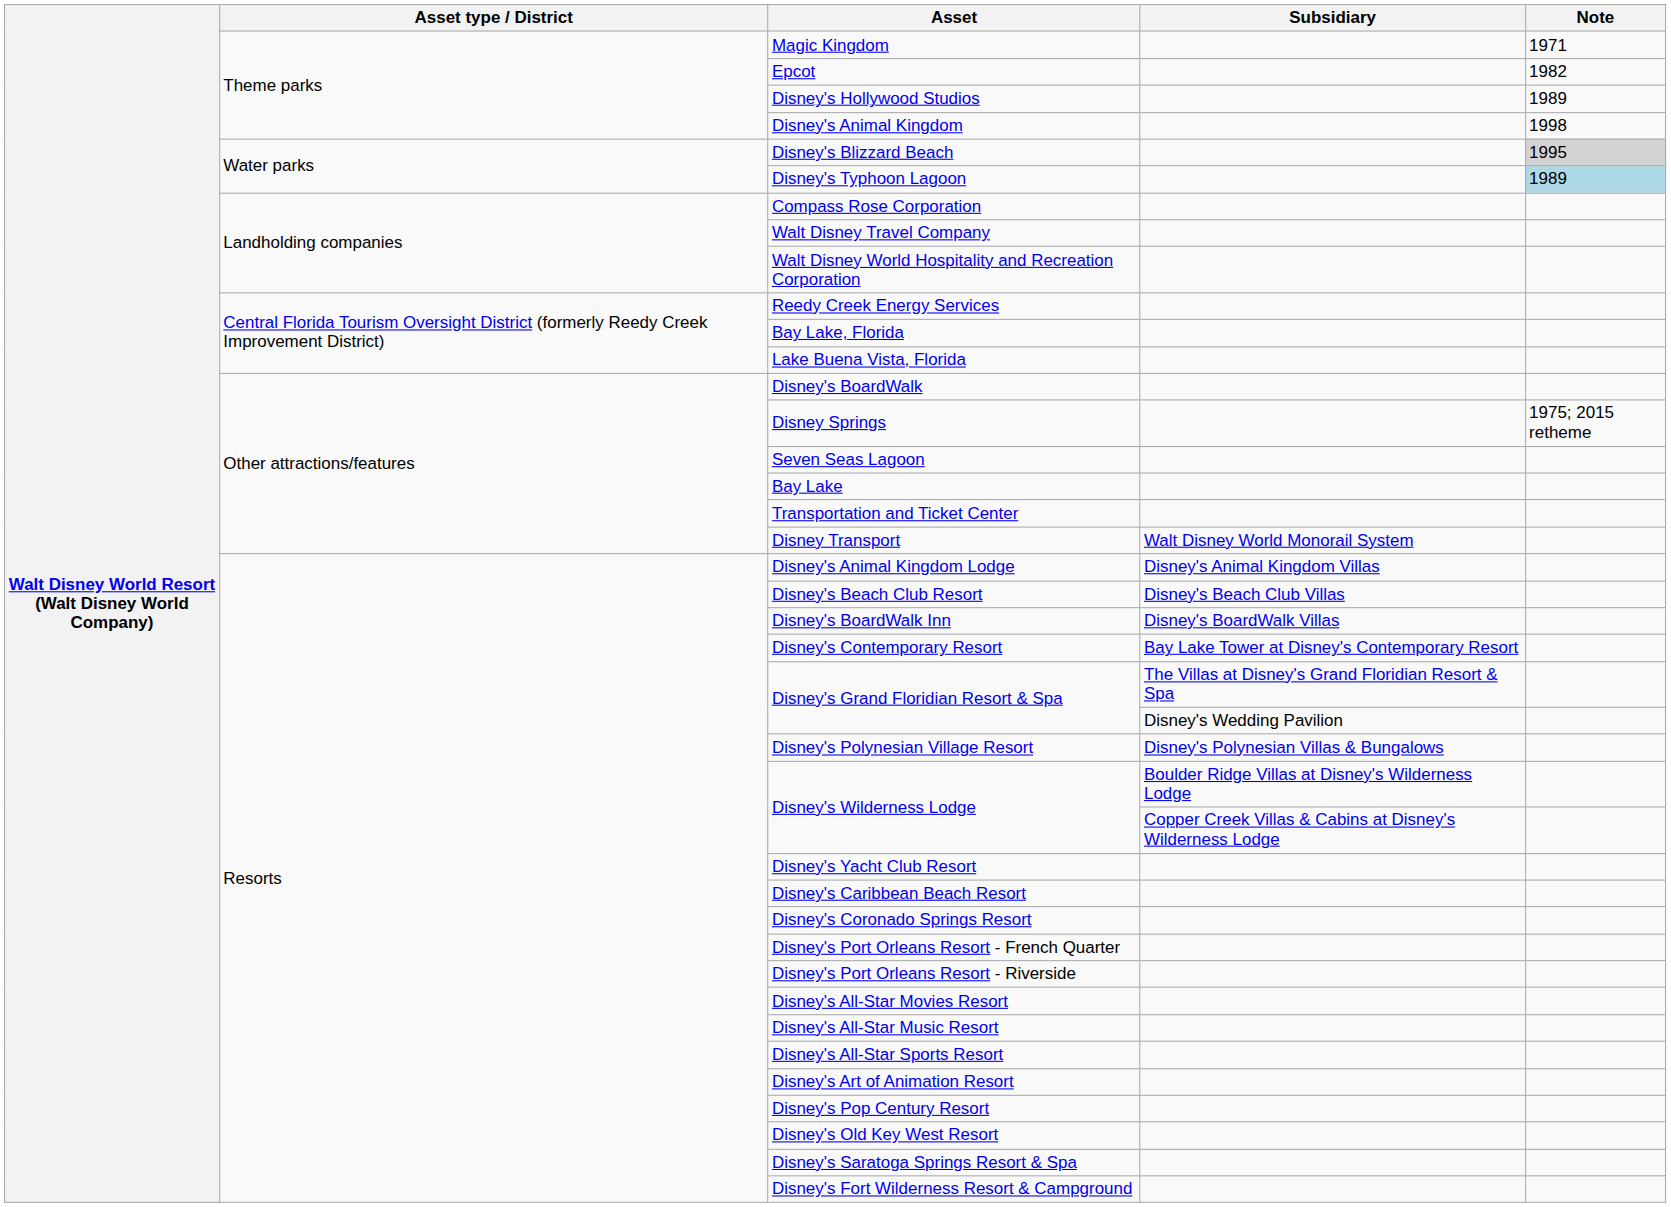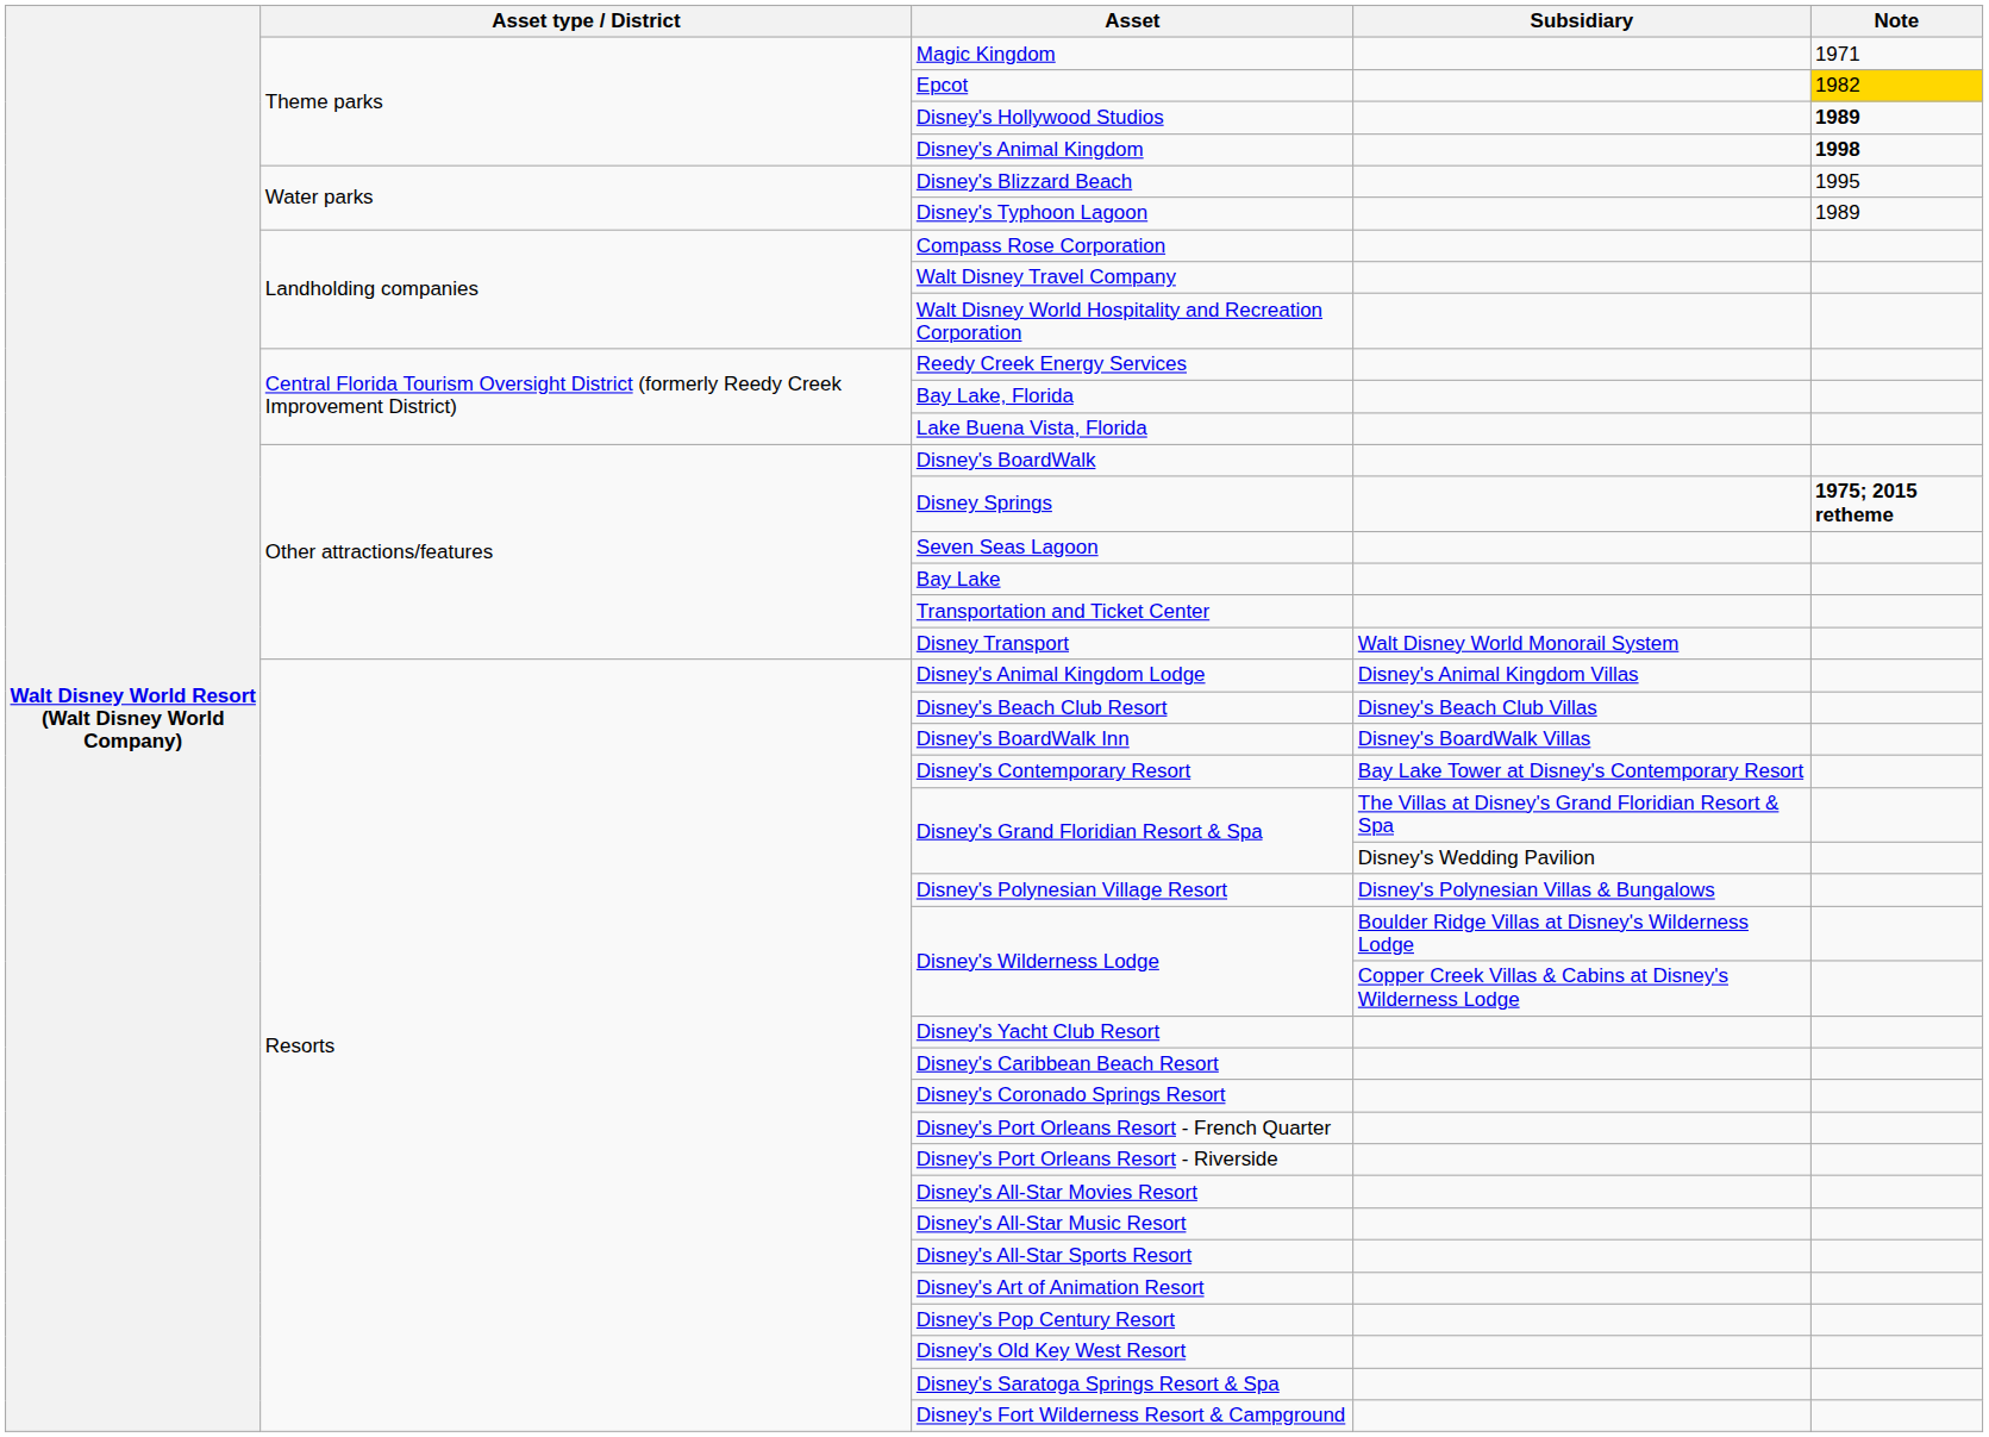Epcot | Note: no background -> gold background
Disney's Hollywood Studios | Note: normal -> bold
Disney's Animal Kingdom | Note: normal -> bold
Disney's Blizzard Beach | Note: lightgrey background -> no background
Disney's Typhoon Lagoon | Note: lightblue background -> no background
Disney Springs | Note: normal -> bold
